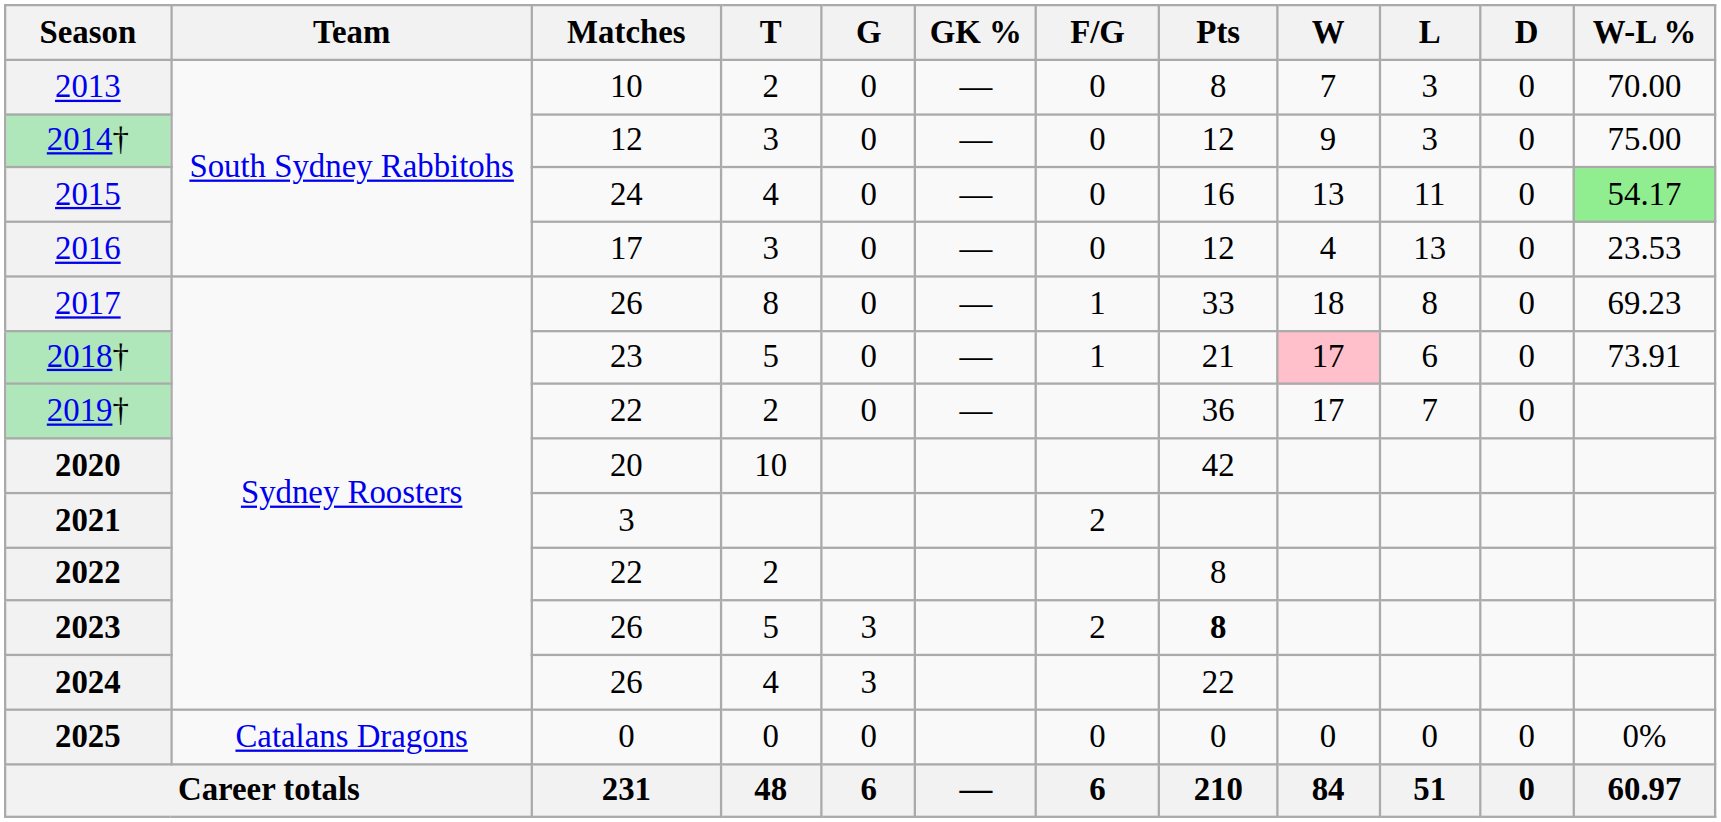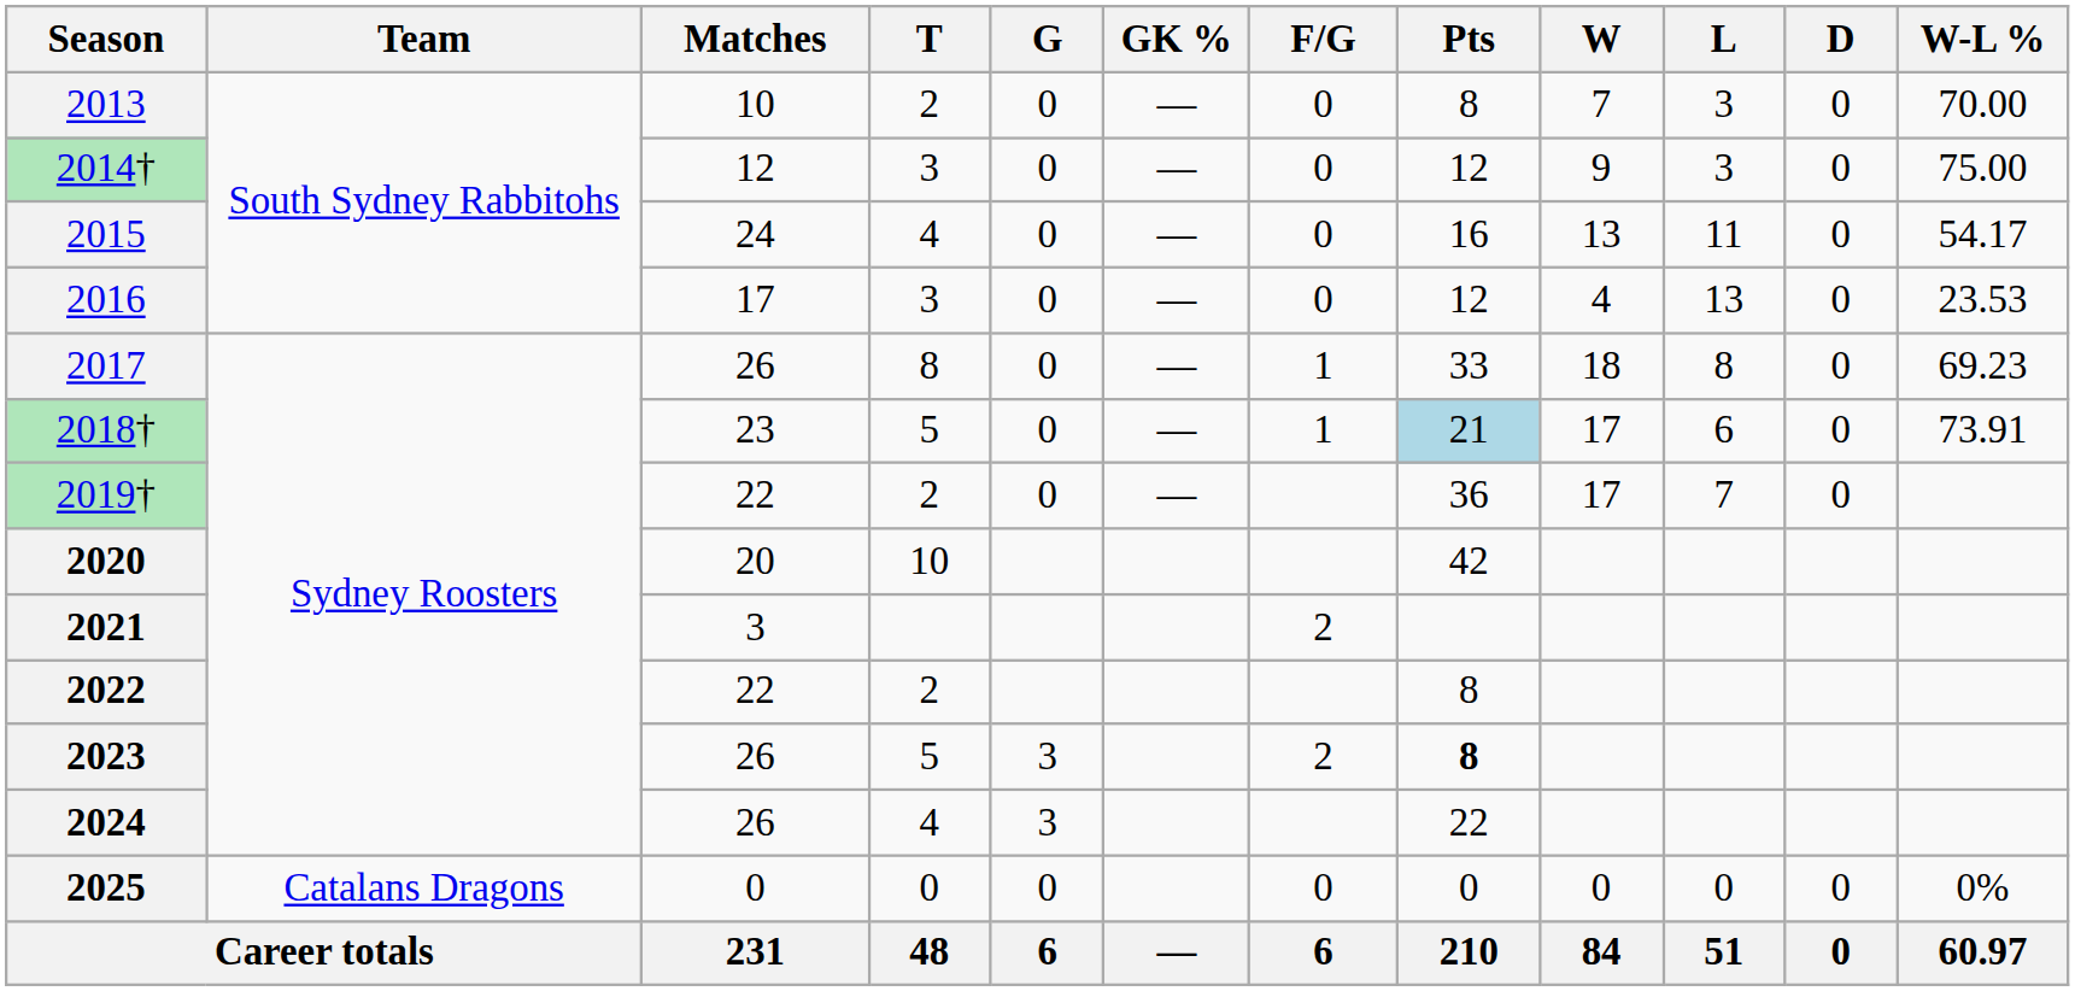2015 | W-L %: lightgreen background -> no background
2018† | Pts: no background -> lightblue background
2018† | W: pink background -> no background
